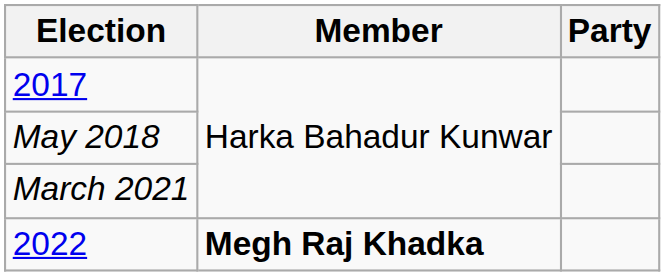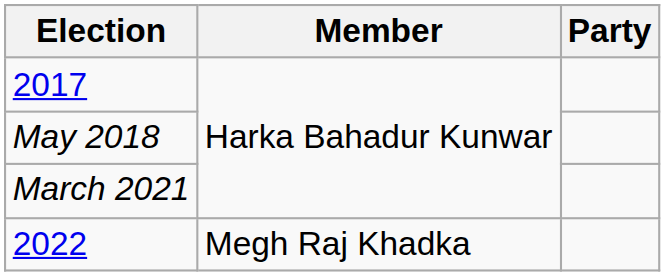2022 | Member: bold -> normal
